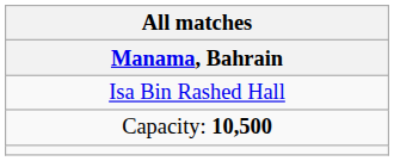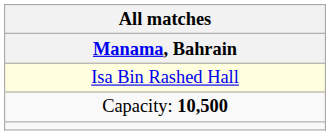row 3 | column 1: no background -> lightyellow background
